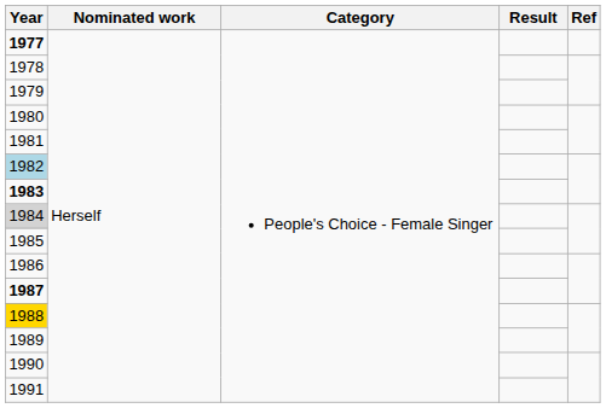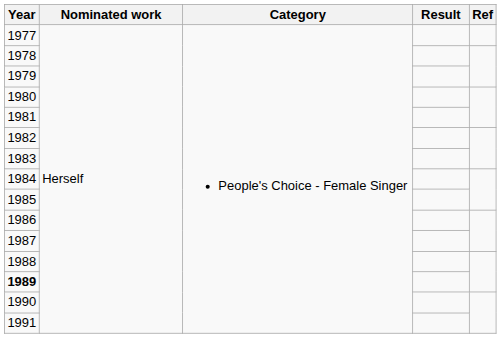1977 | Year: bold -> normal
1982 | Year: lightblue background -> no background
1983 | Year: bold -> normal
1984 | Year: lightgrey background -> no background
1987 | Year: bold -> normal
1988 | Year: gold background -> no background
1989 | Year: normal -> bold
